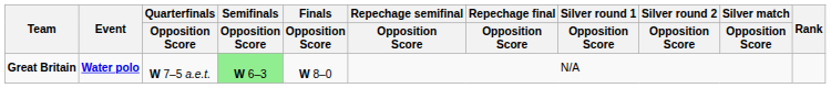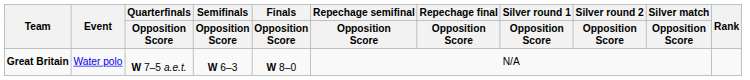Great Britain | Event: bold -> normal
Great Britain | Semifinals / Opposition Score: lightgreen background -> no background
